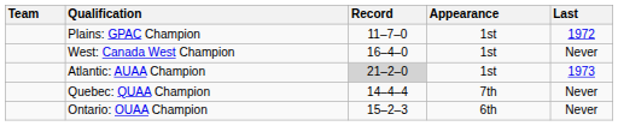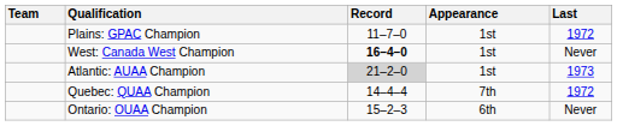West: Canada West Champion | Record: normal -> bold
Quebec: QUAA Champion | Last: Never -> 1972
